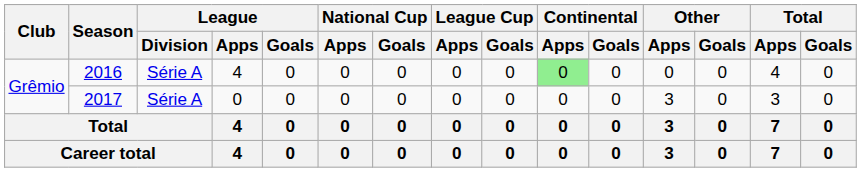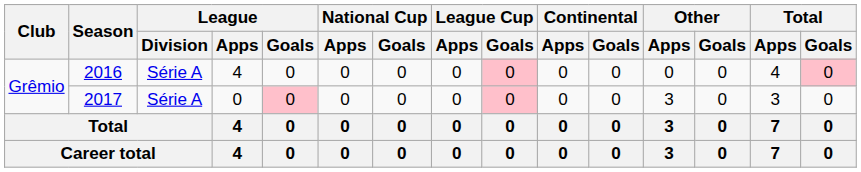2016 | League Cup / Goals: no background -> pink background
2016 | Continental / Apps: lightgreen background -> no background
2016 | Total / Goals: no background -> pink background
2017 | League / Goals: no background -> pink background
2017 | League Cup / Goals: no background -> pink background
